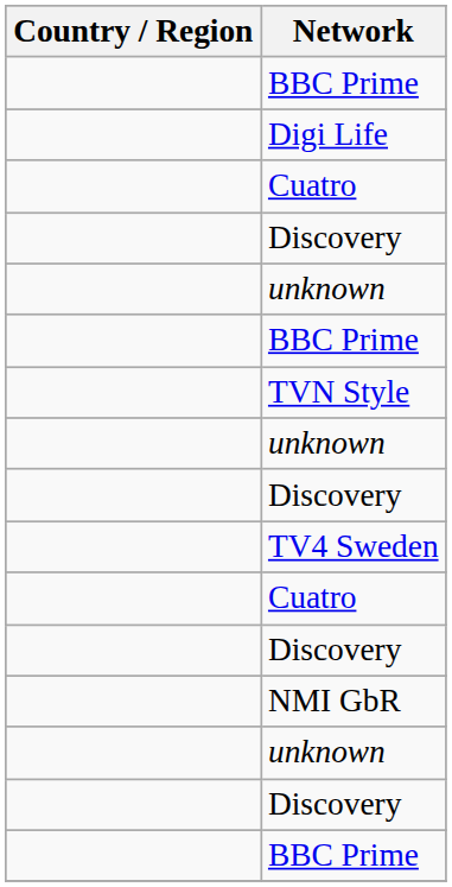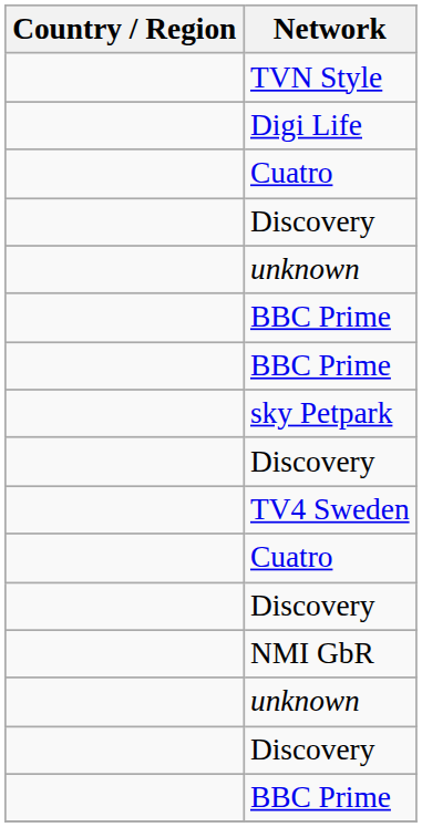row 2 | Network: BBC Prime -> TVN Style
row 8 | Network: TVN Style -> BBC Prime
row 9 | Network: unknown -> sky Petpark
